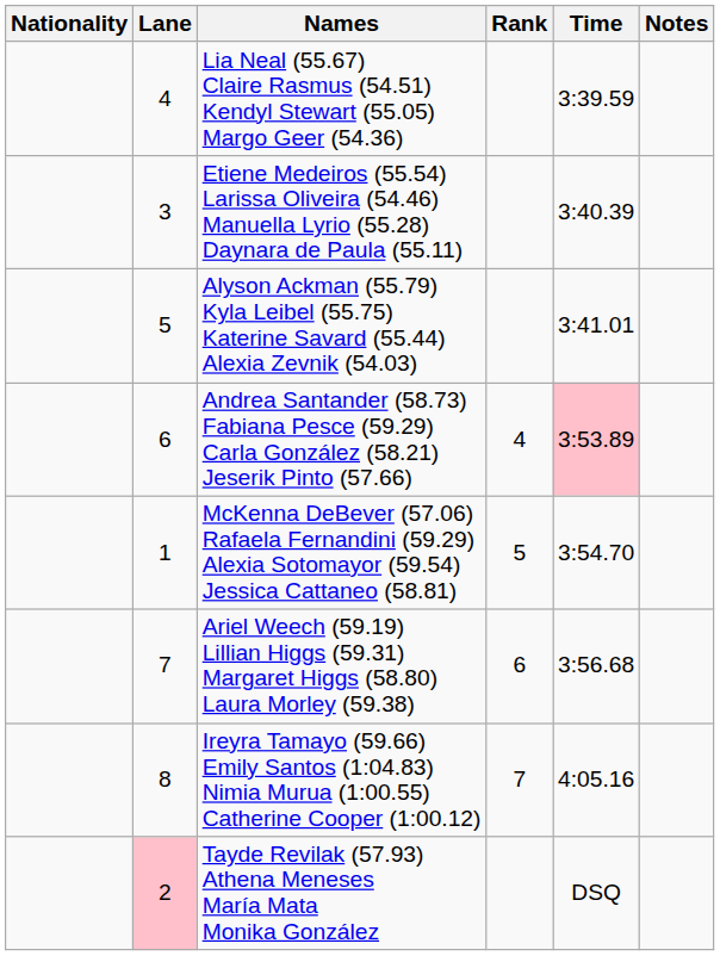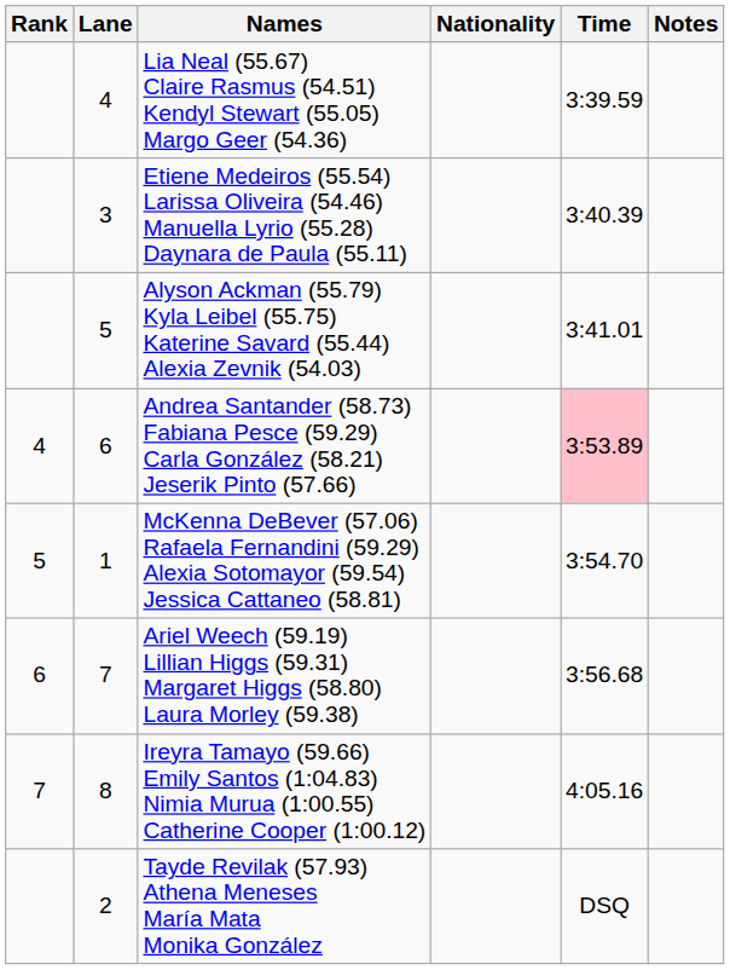columns swapped: Rank <-> Nationality
row 9 | Lane: pink background -> no background
